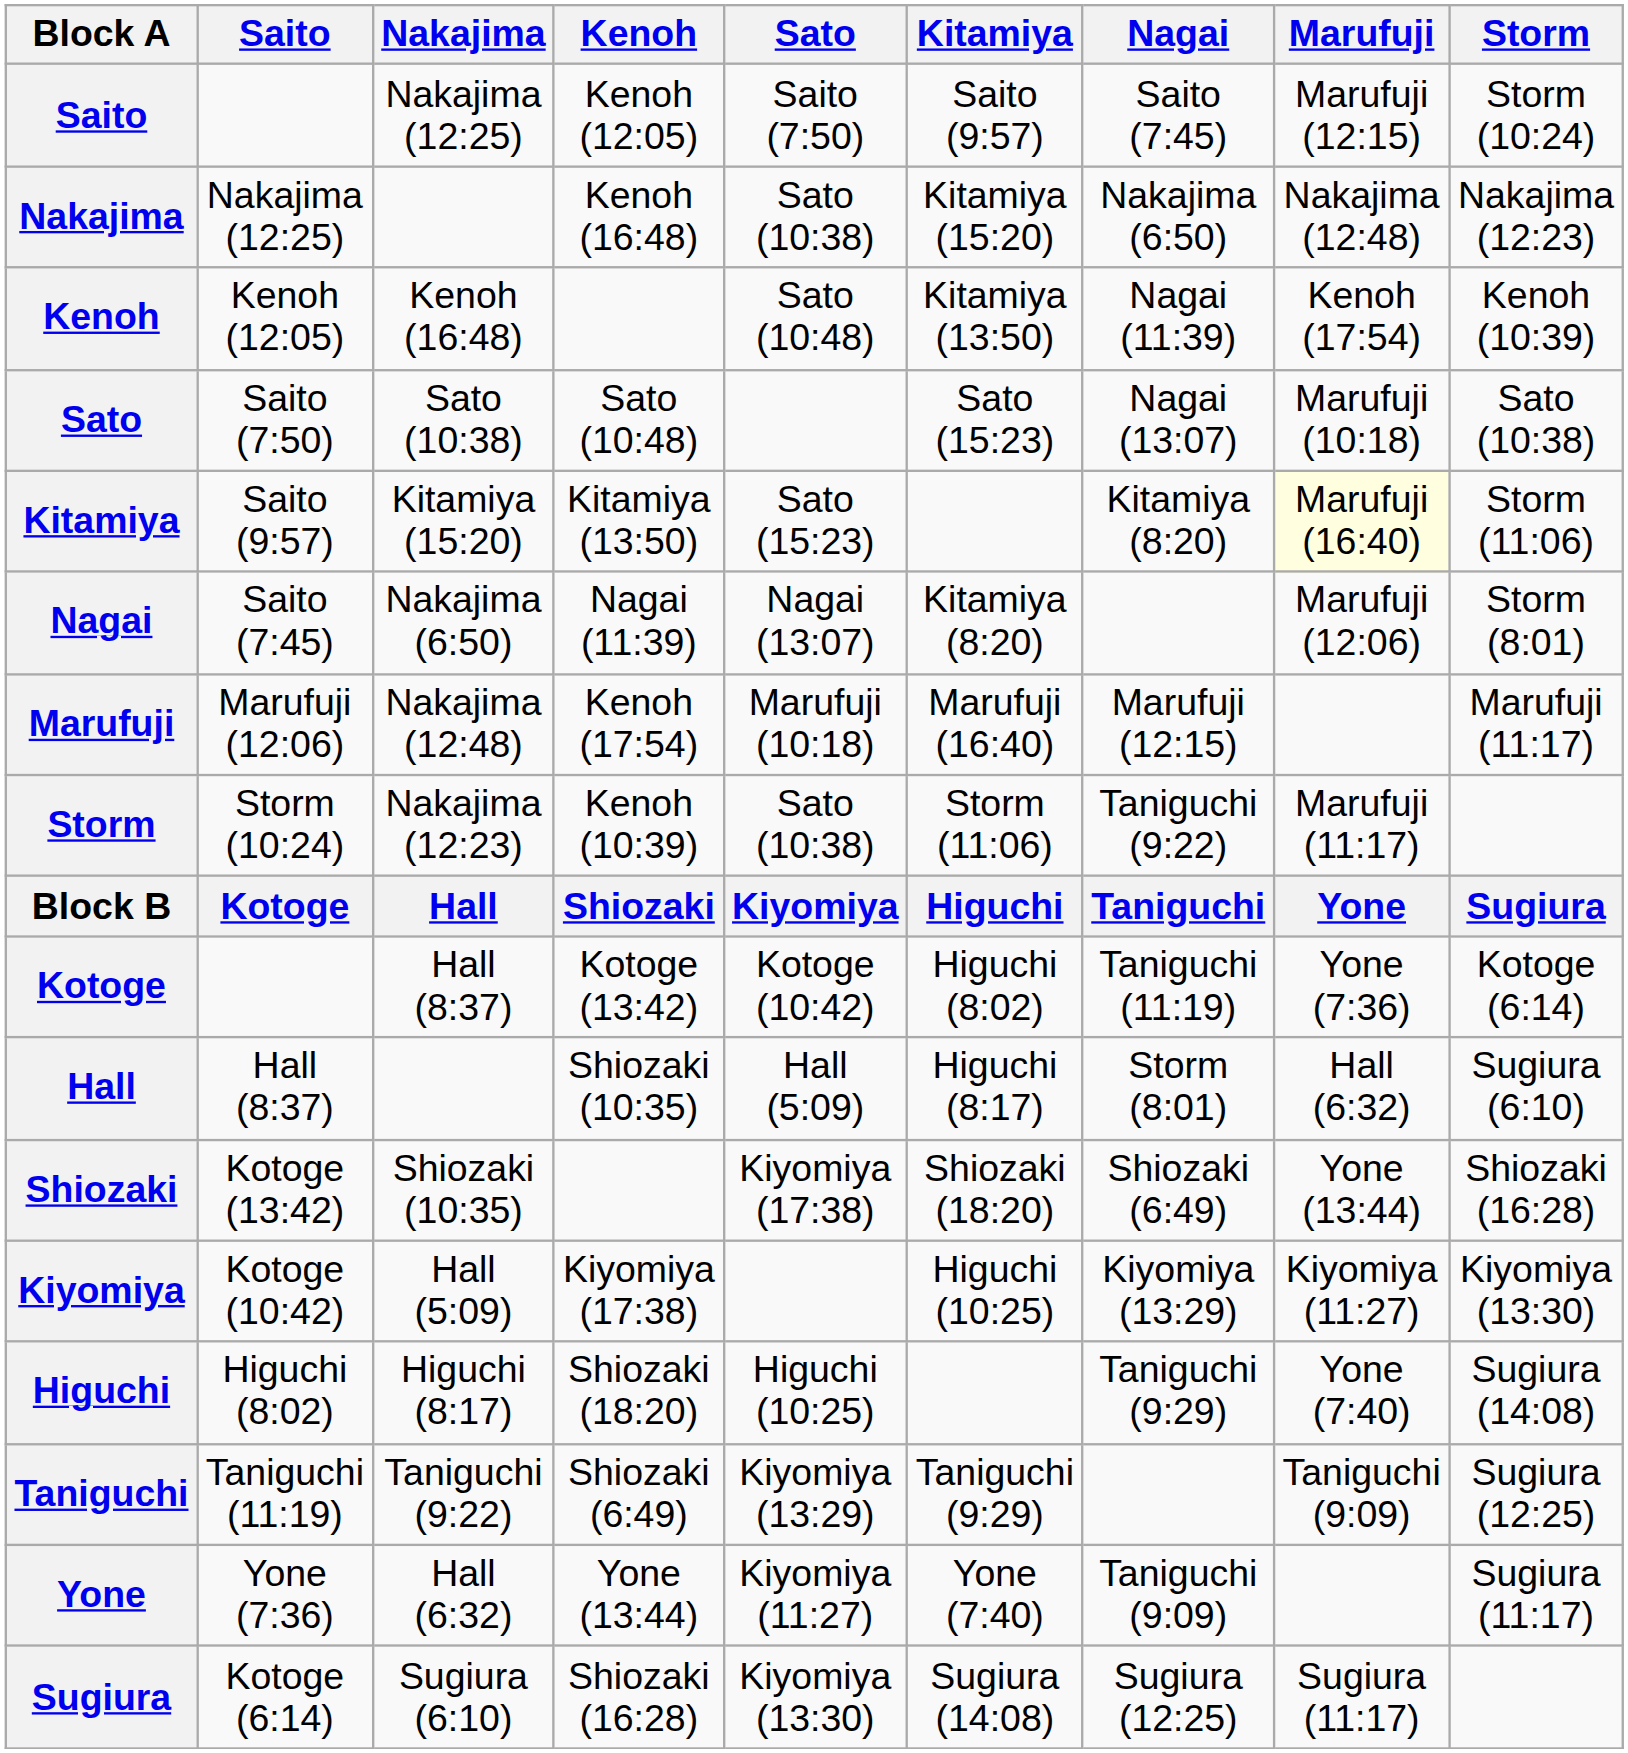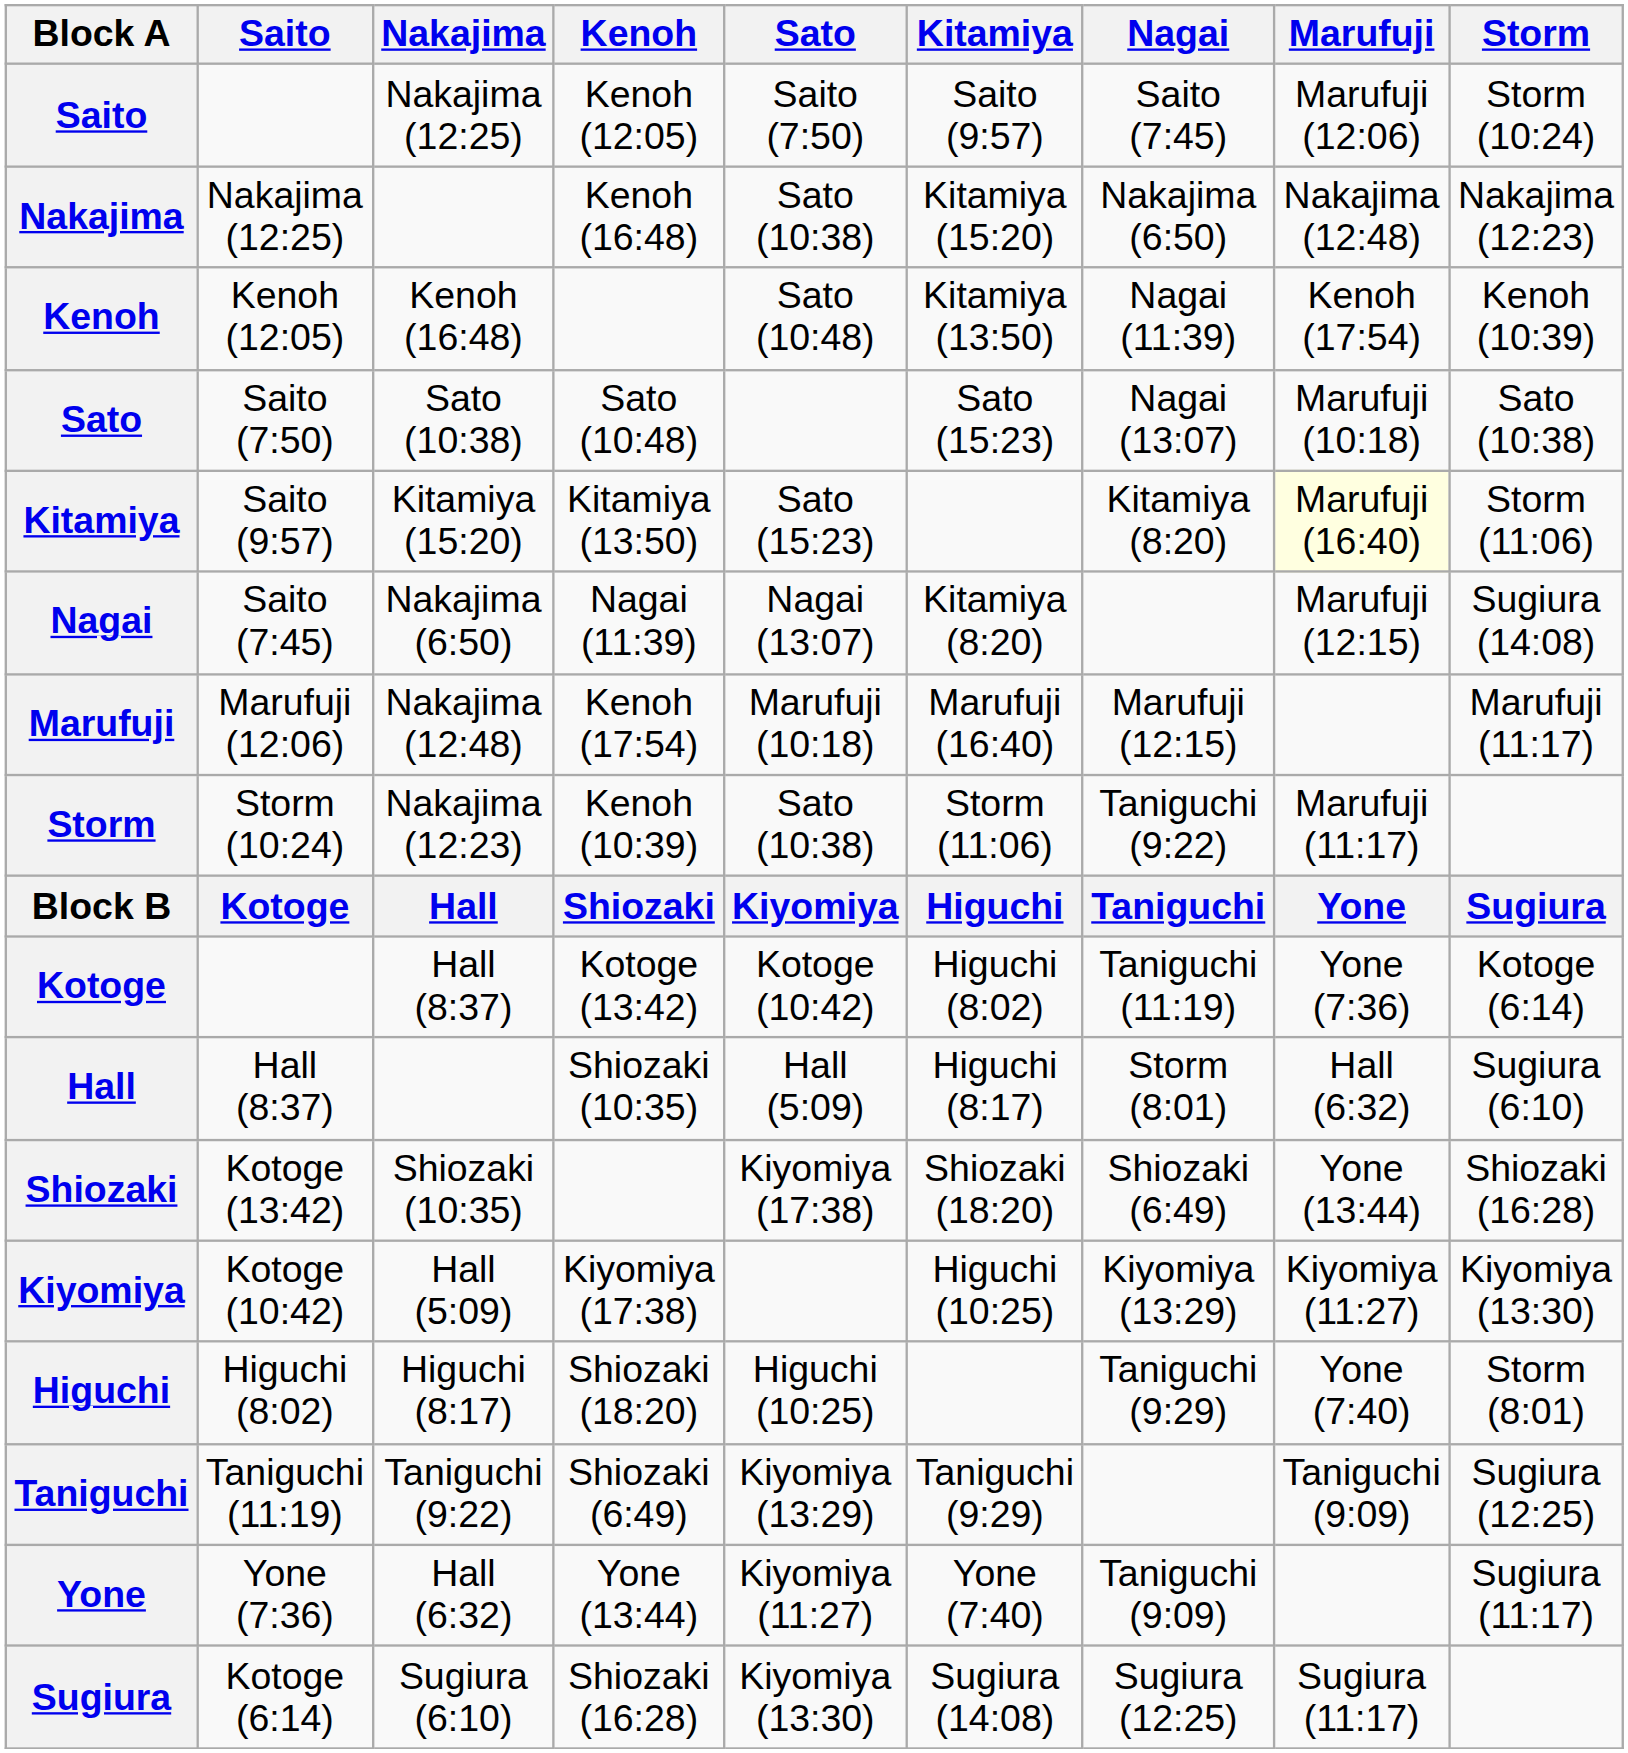row 2 | Marufuji: Marufuji (12:15) -> Marufuji (12:06)
row 7 | Marufuji: Marufuji (12:06) -> Marufuji (12:15)
row 7 | Storm: Storm (8:01) -> Sugiura (14:08)
row 15 | Storm: Sugiura (14:08) -> Storm (8:01)
